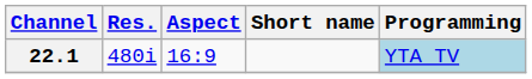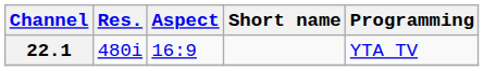22.1 | Programming: lightblue background -> no background
